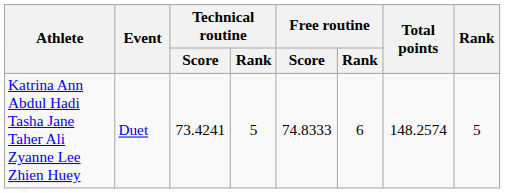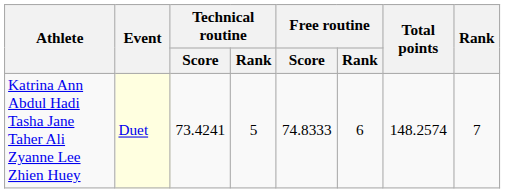row 3 | Event: no background -> lightyellow background
row 3 | Rank: 5 -> 7
